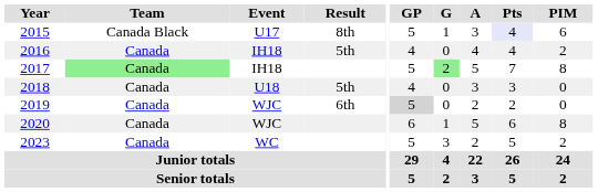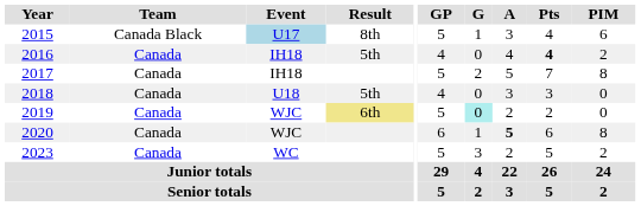2015 | Event: no background -> lightblue background
2015 | Pts: lavender background -> no background
2016 | Pts: normal -> bold
2017 | Team: lightgreen background -> no background
2017 | G: lightgreen background -> no background
2019 | Result: no background -> khaki background
2019 | GP: lightgrey background -> no background
2019 | G: no background -> paleturquoise background
2020 | A: normal -> bold
